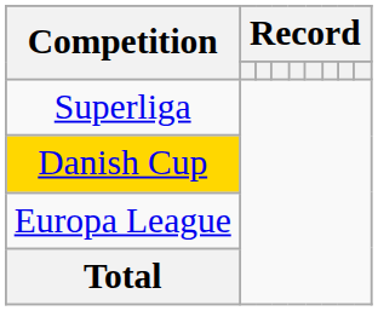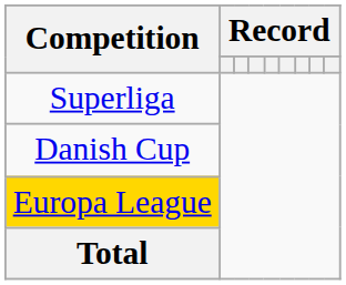Danish Cup | Competition: gold background -> no background
Europa League | Competition: no background -> gold background
